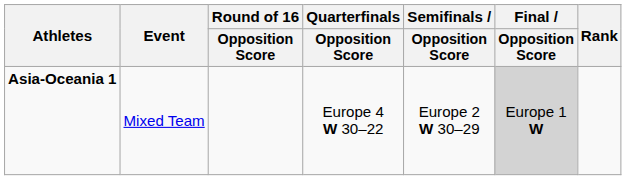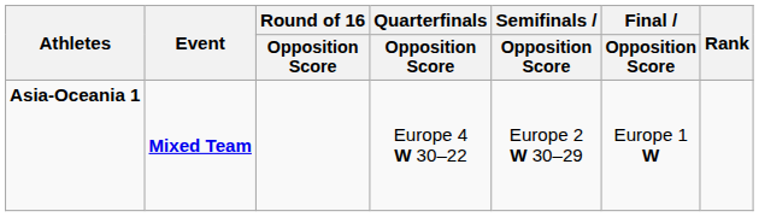Asia-Oceania 1 | Event: normal -> bold
Asia-Oceania 1 | Final / Opposition Score: lightgrey background -> no background
